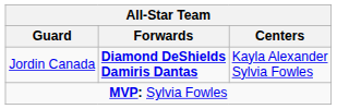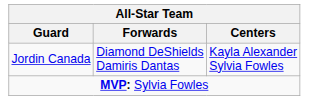Jordin Canada | Forwards: bold -> normal
